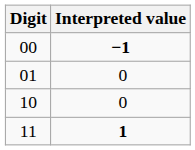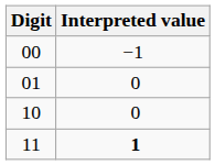00 | Interpreted value: bold -> normal
